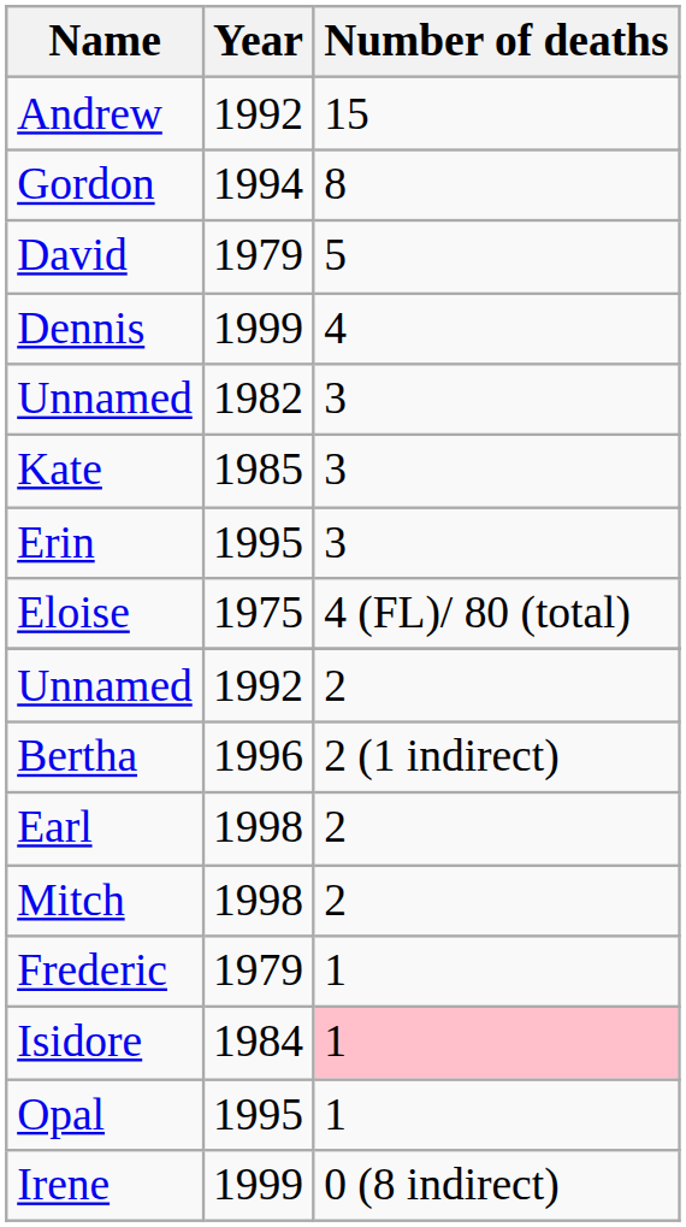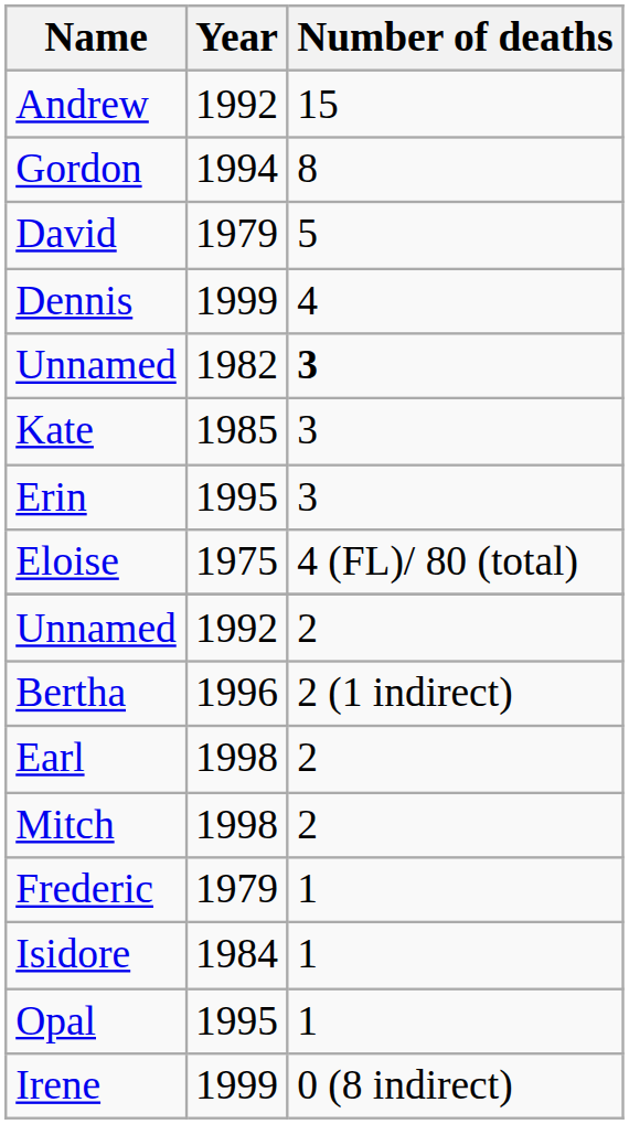Unnamed / 1982 | Number of deaths: normal -> bold
Isidore | Number of deaths: pink background -> no background
